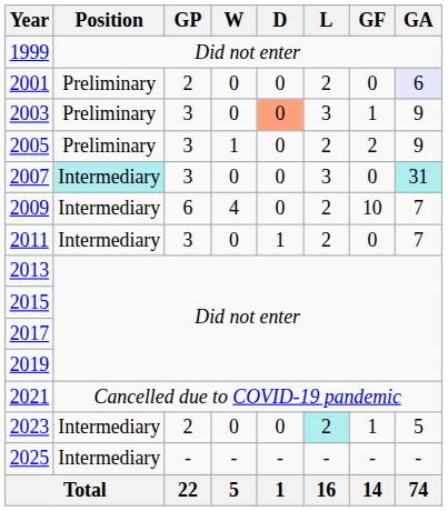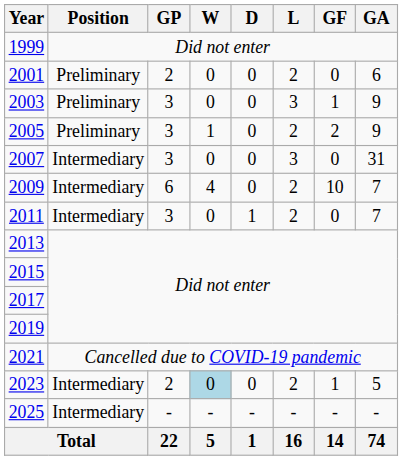2001 | GA: lavender background -> no background
2003 | D: lightsalmon background -> no background
2007 | Position: paleturquoise background -> no background
2007 | GA: paleturquoise background -> no background
2023 | W: no background -> lightblue background
2023 | L: paleturquoise background -> no background
